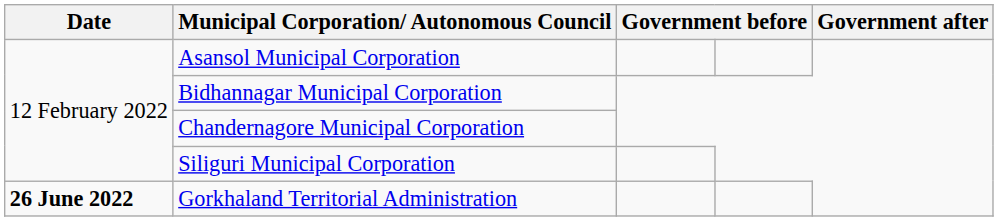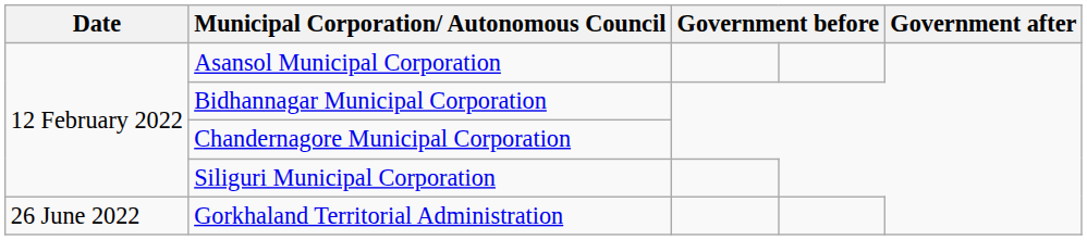Gorkhaland Territorial Administration | Date: bold -> normal
